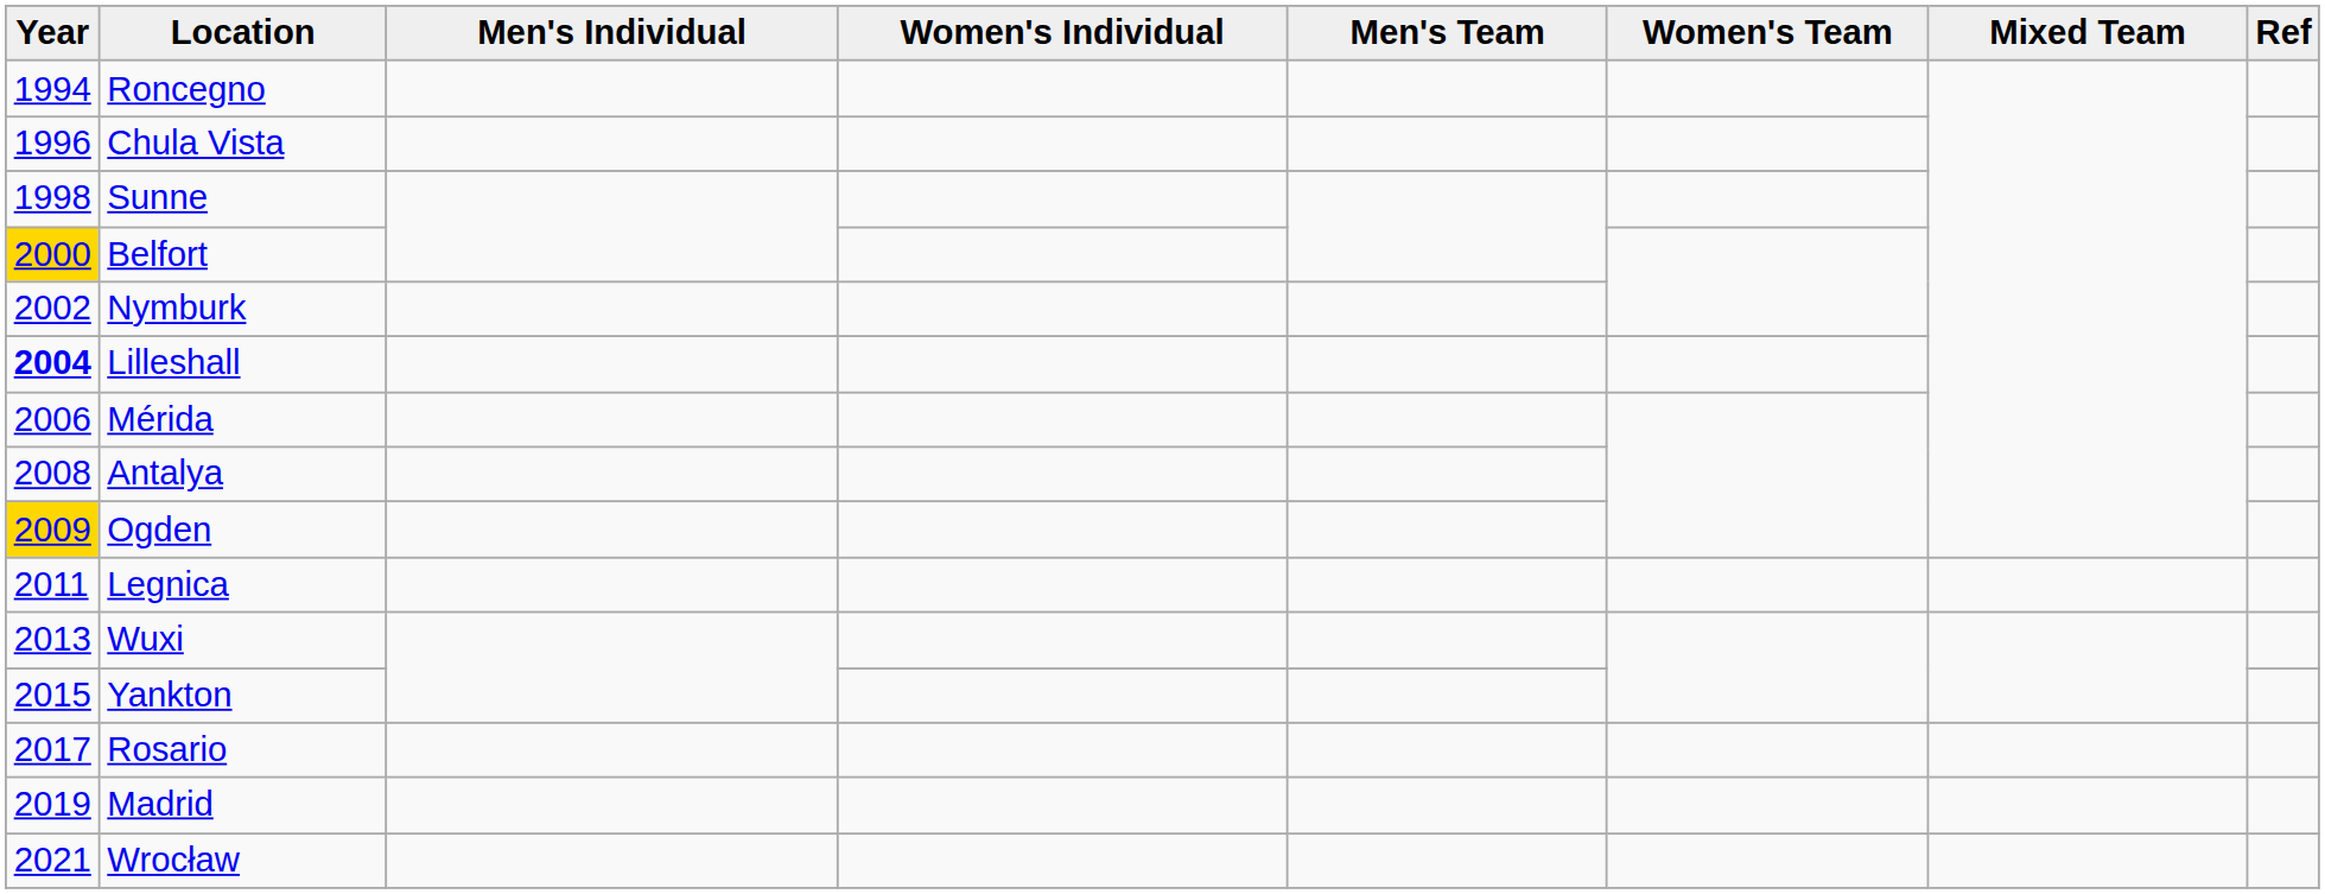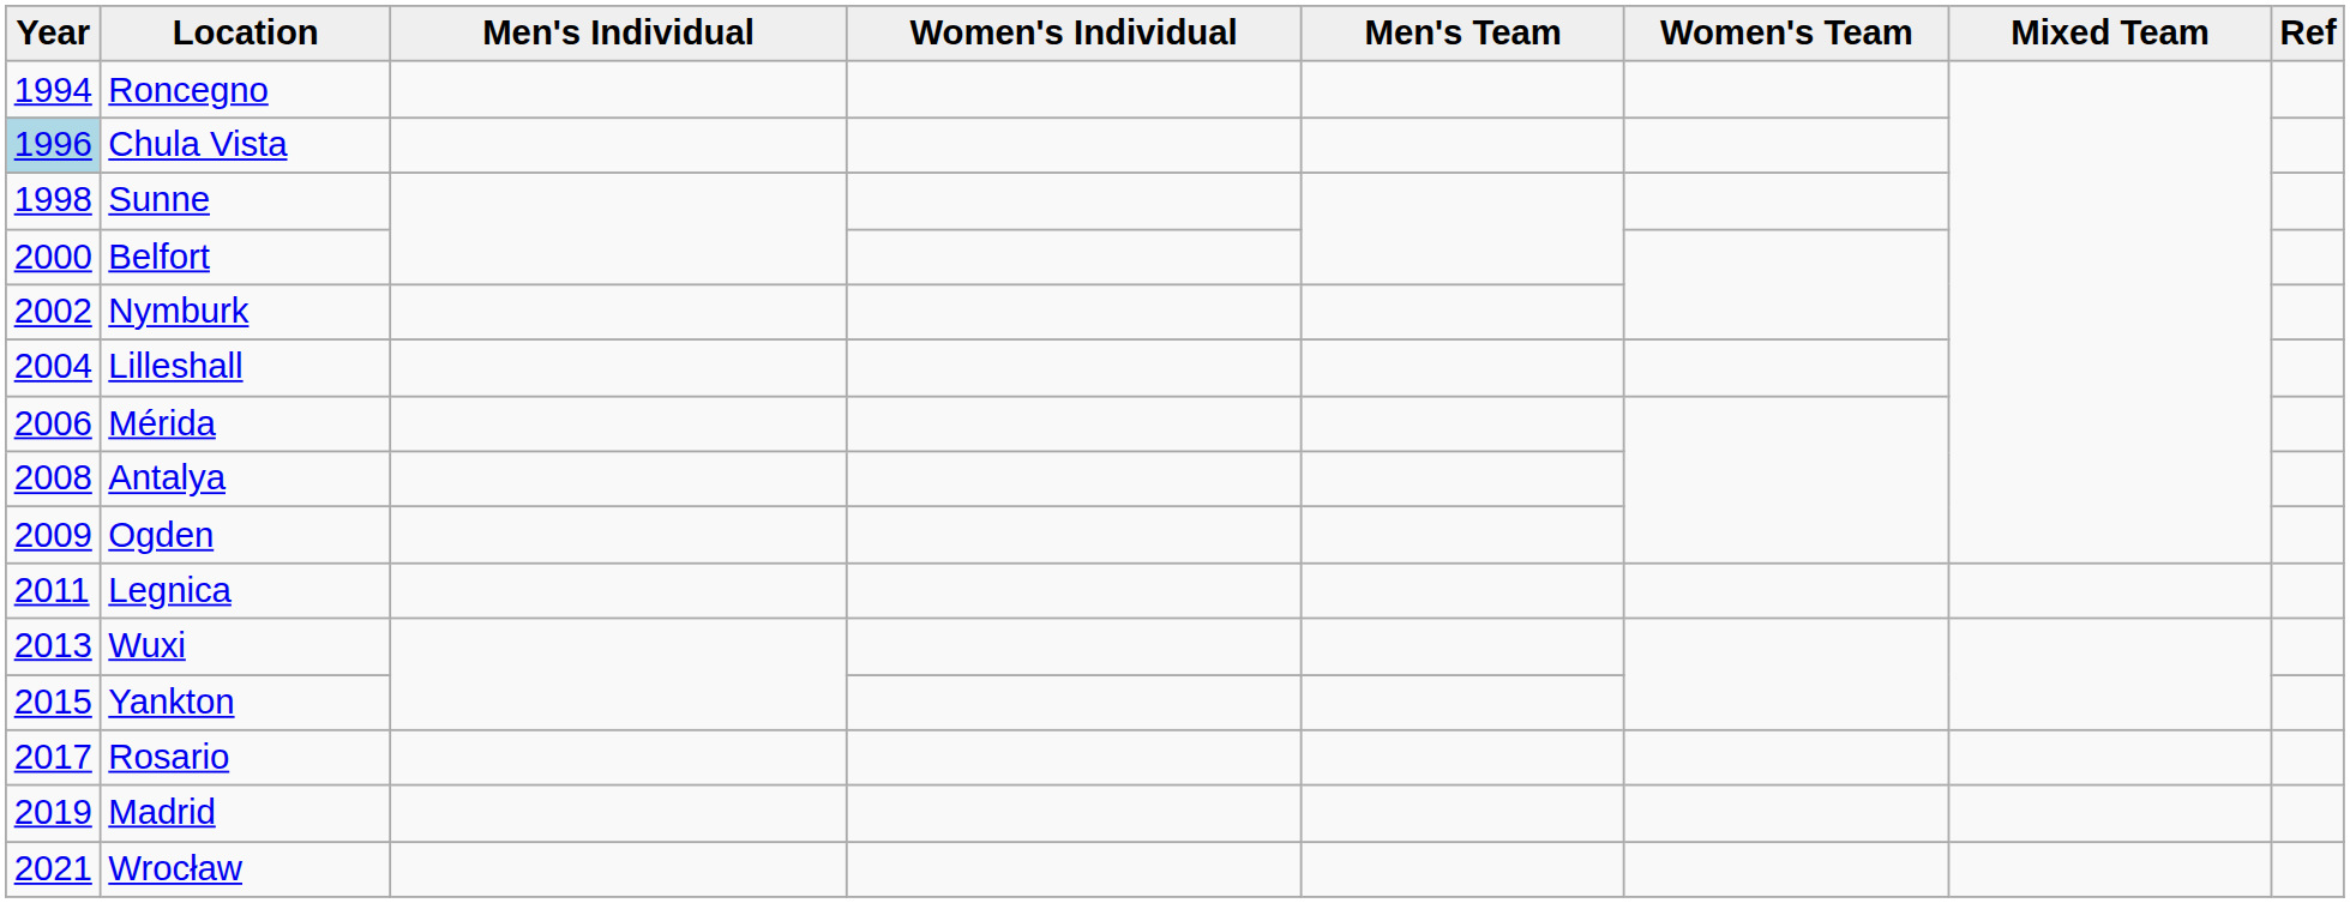Chula Vista | Year: no background -> lightblue background
Belfort | Year: gold background -> no background
Lilleshall | Year: bold -> normal
Ogden | Year: gold background -> no background
